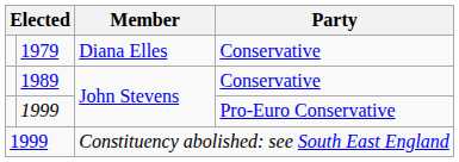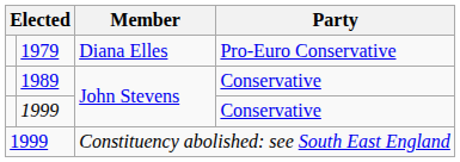1979 | Party: Conservative -> Pro-Euro Conservative
1999 / John Stevens | Party: Pro-Euro Conservative -> Conservative
